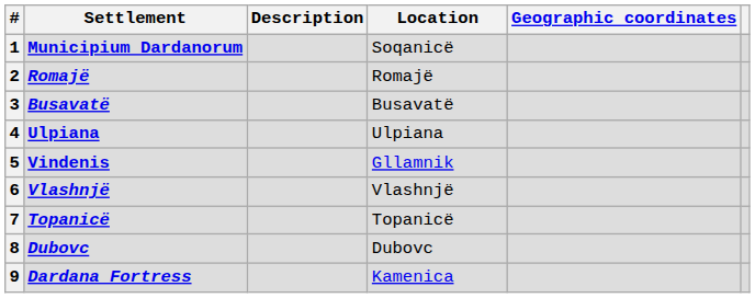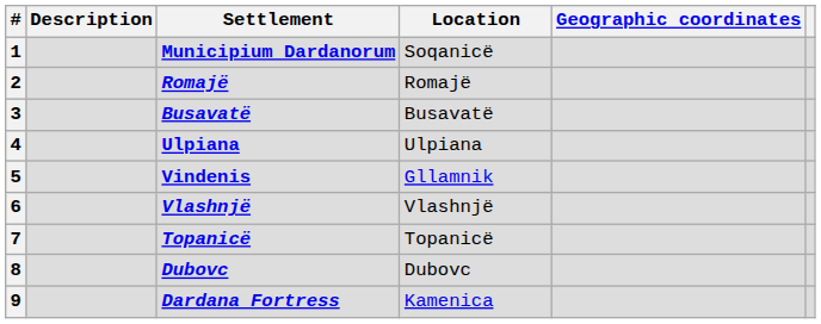columns swapped: Settlement <-> Description
